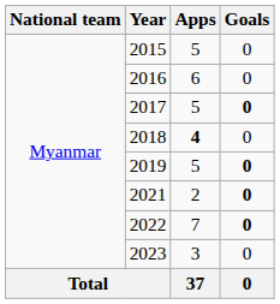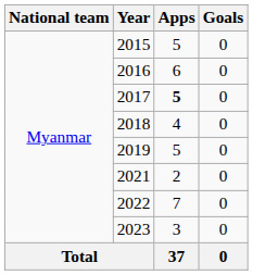2017 | Apps: normal -> bold
2017 | Goals: bold -> normal
2018 | Apps: bold -> normal
2019 | Goals: bold -> normal
2021 | Goals: bold -> normal
2022 | Goals: bold -> normal
